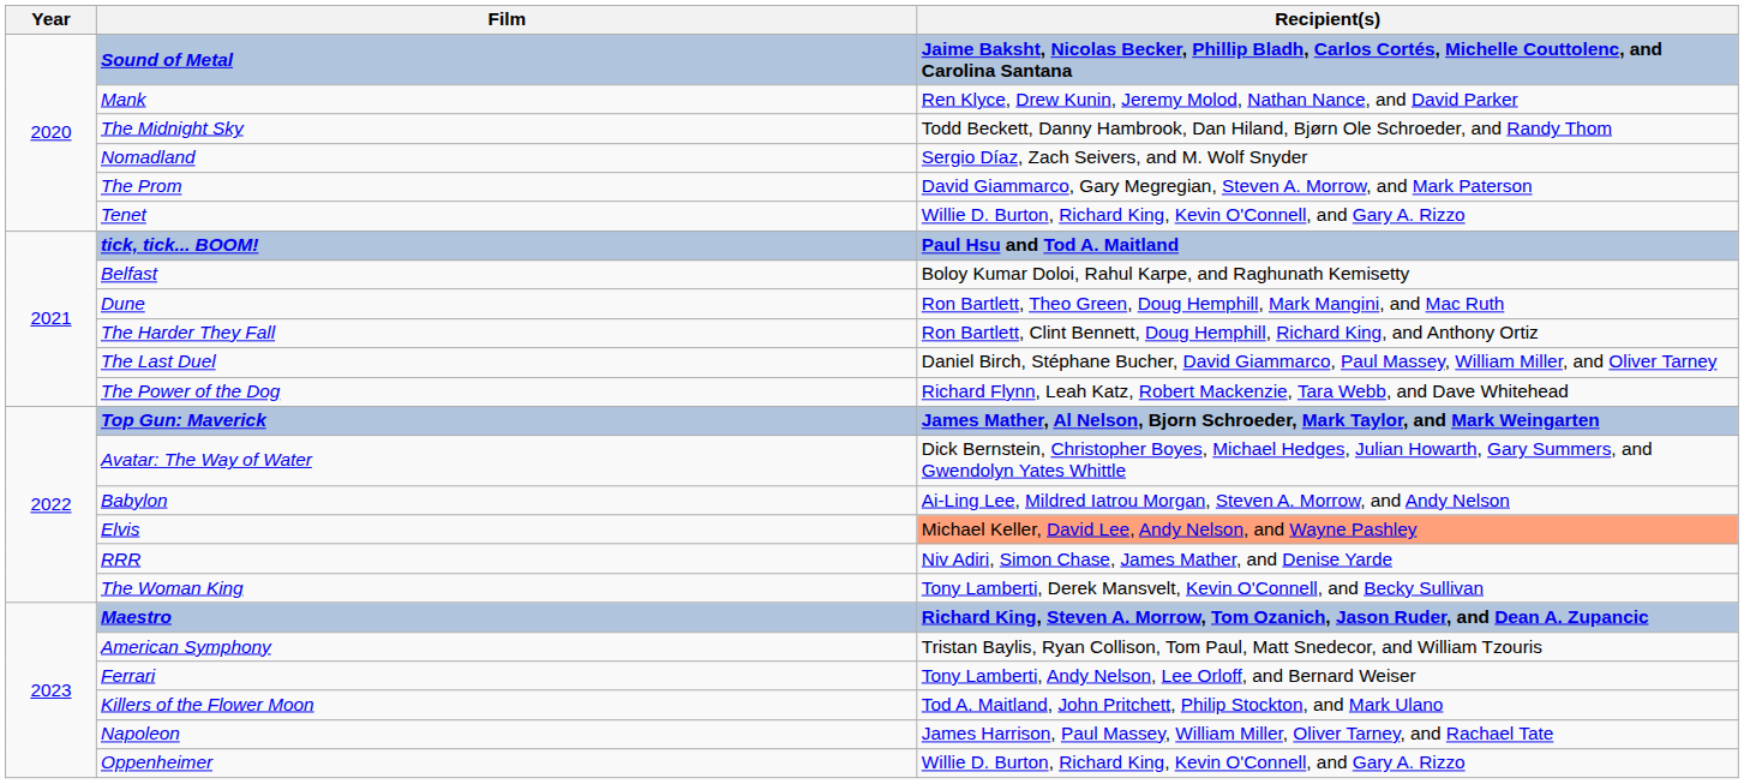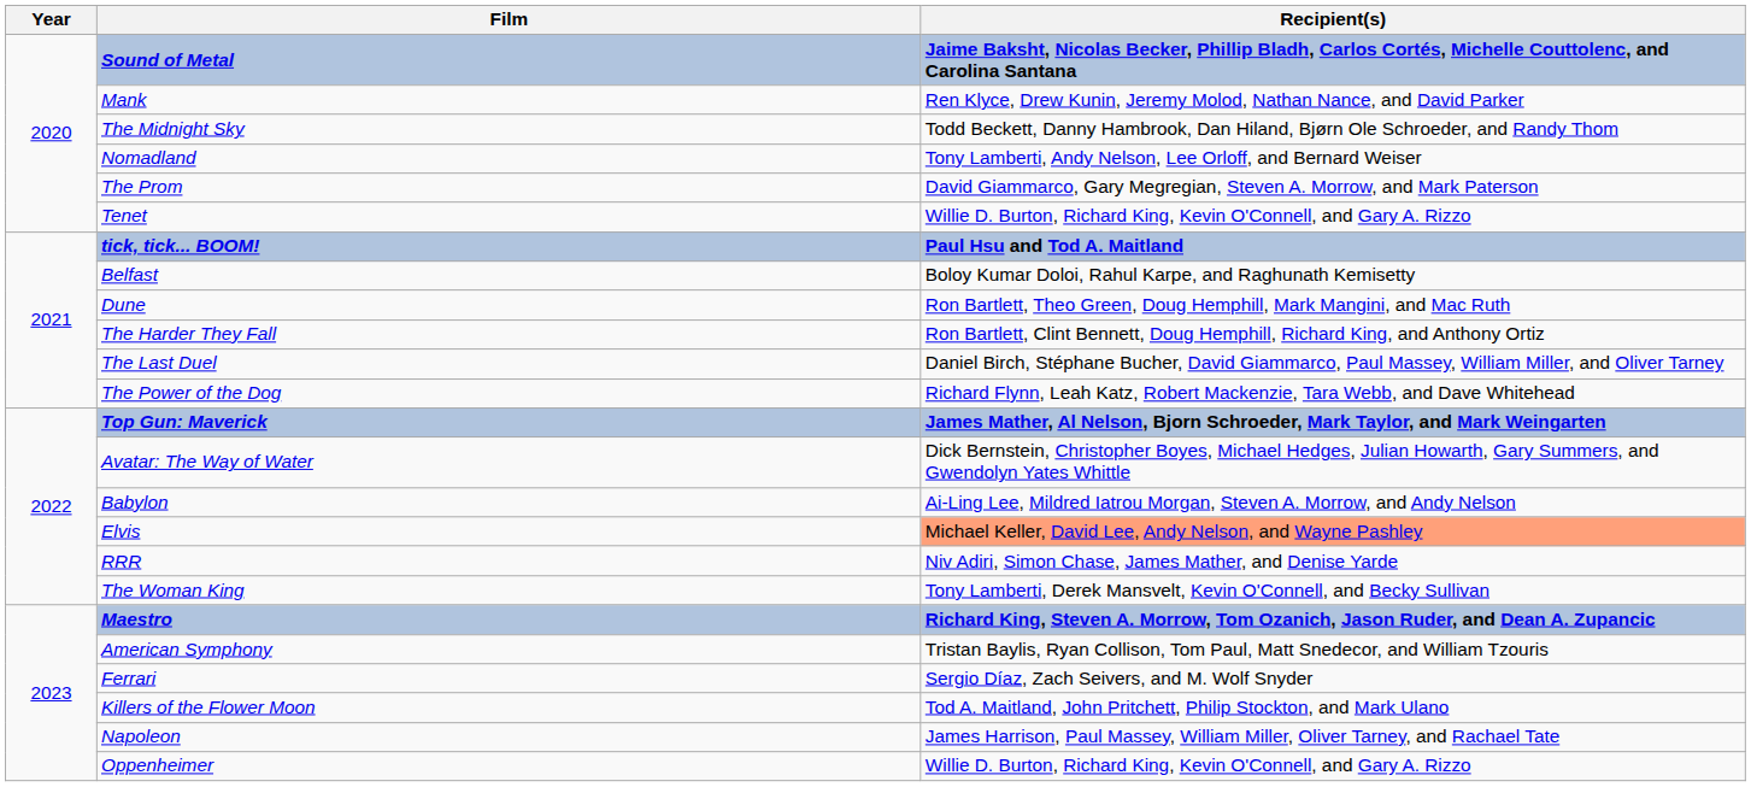Nomadland | Recipient(s): Sergio Díaz, Zach Seivers, and M. Wolf Snyder -> Tony Lamberti, Andy Nelson, Lee Orloff, and Bernard Weiser
Ferrari | Recipient(s): Tony Lamberti, Andy Nelson, Lee Orloff, and Bernard Weiser -> Sergio Díaz, Zach Seivers, and M. Wolf Snyder
